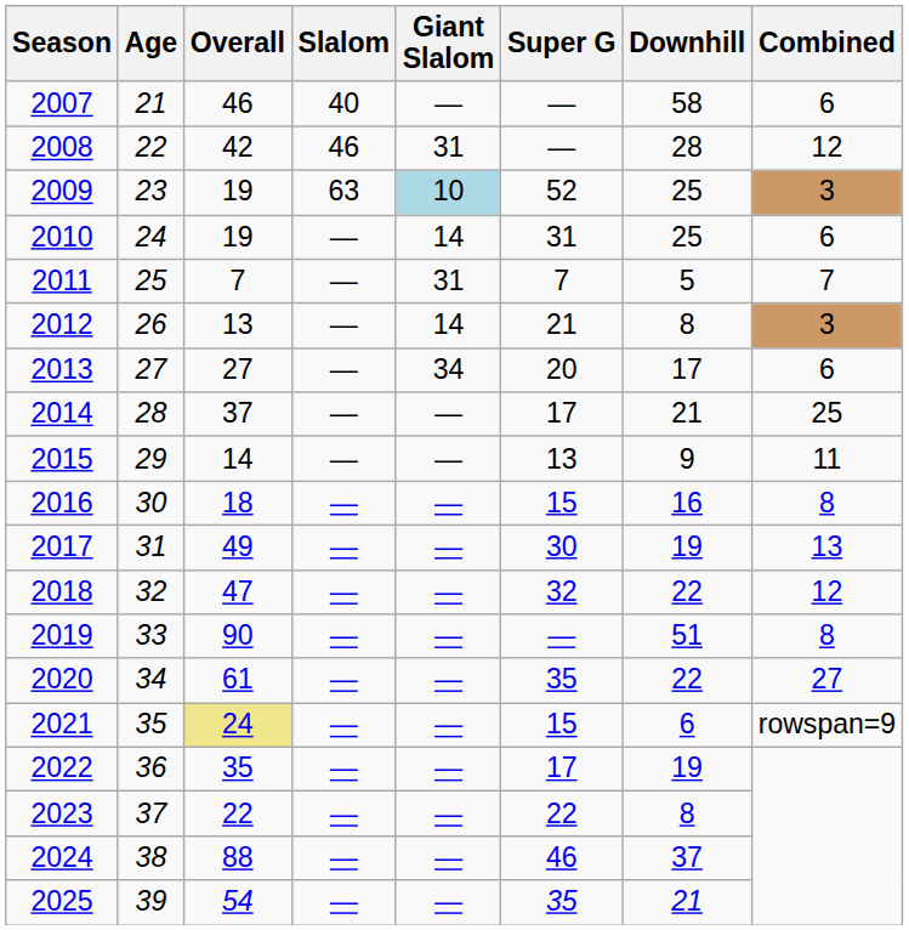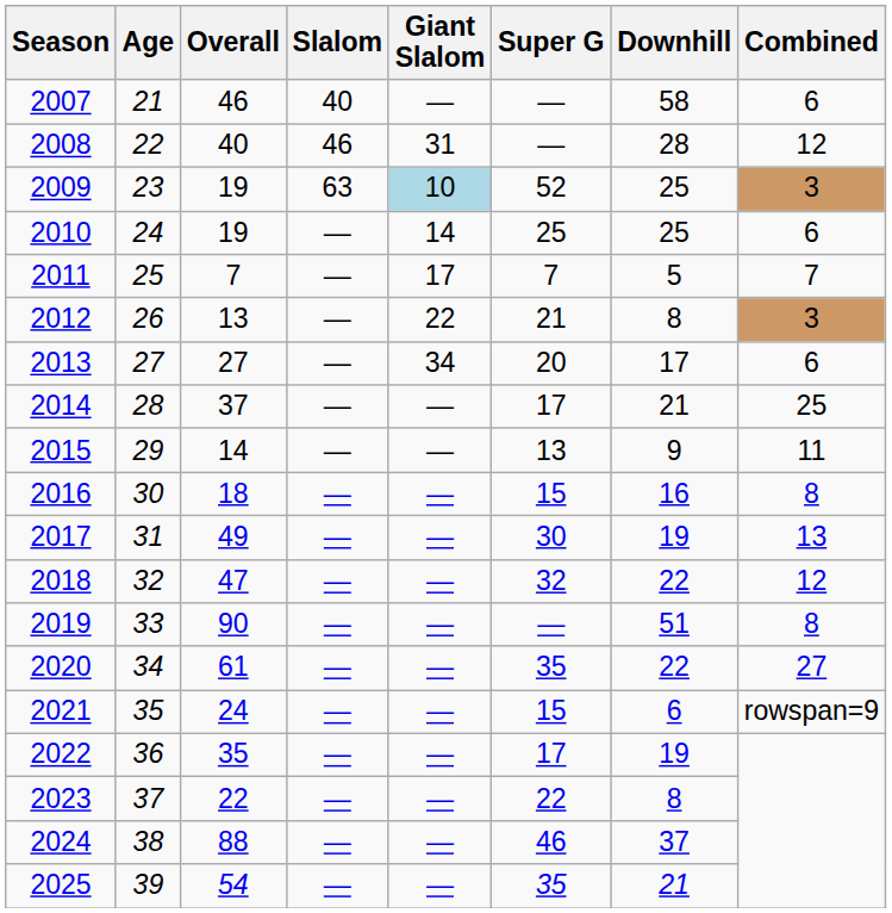2008 | Overall: 42 -> 40
2010 | Super G: 31 -> 25
2011 | Giant Slalom: 31 -> 17
2012 | Giant Slalom: 14 -> 22
2021 | Overall: khaki background -> no background
